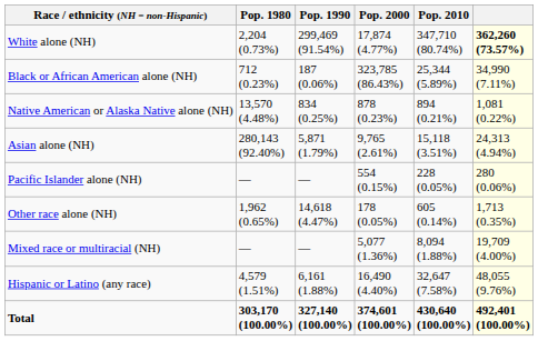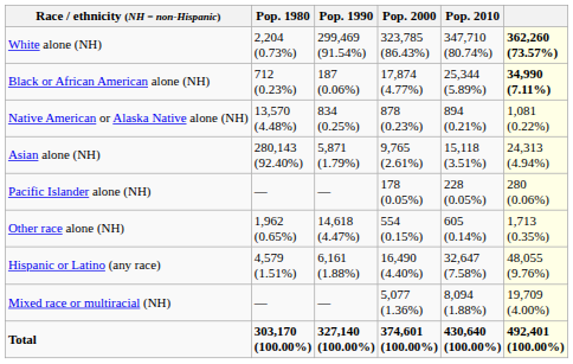White alone (NH) | Pop. 2000: 17,874 (4.77%) -> 323,785 (86.43%)
Black or African American alone (NH) | Pop. 2000: 323,785 (86.43%) -> 17,874 (4.77%)
Black or African American alone (NH) | column 6: normal -> bold
Pacific Islander alone (NH) | Pop. 2000: 554 (0.15%) -> 178 (0.05%)
Other race alone (NH) | Pop. 2000: 178 (0.05%) -> 554 (0.15%)
rows swapped: Mixed race or multiracial (NH) <-> Hispanic or Latino (any race)
